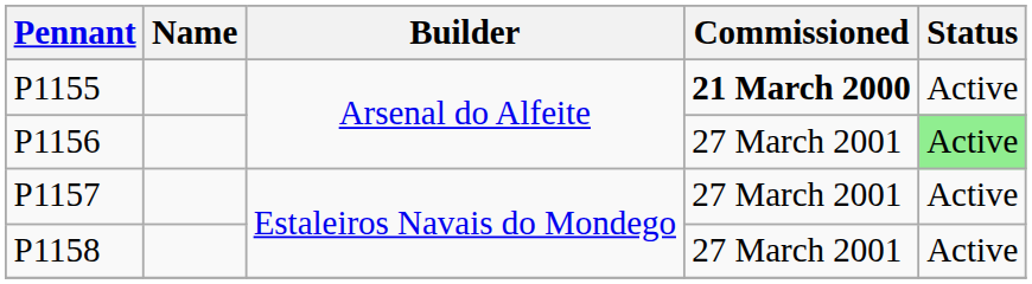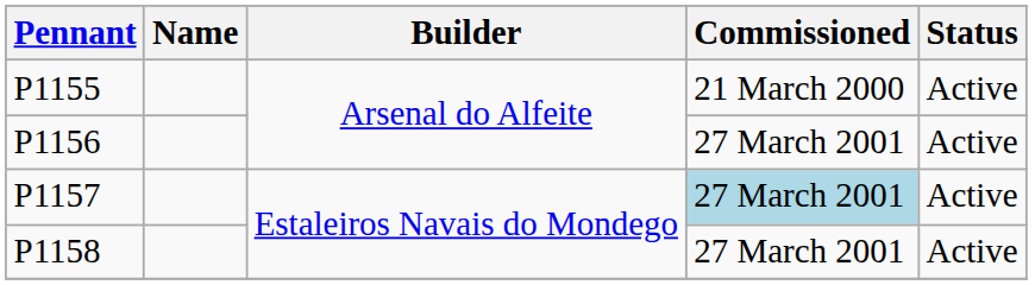P1155 | Commissioned: bold -> normal
P1156 | Status: lightgreen background -> no background
P1157 | Commissioned: no background -> lightblue background
